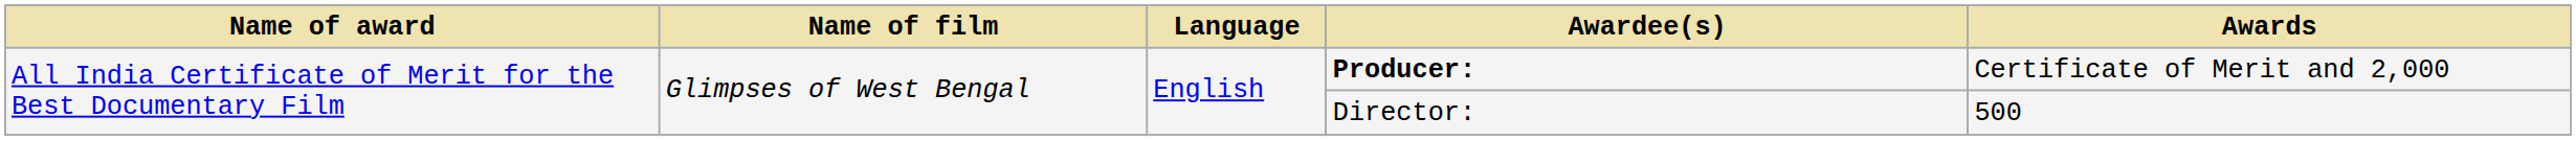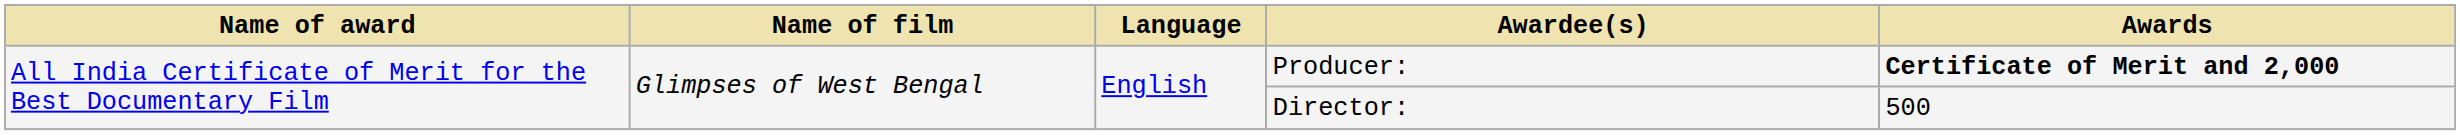row 2 | Awardee(s): bold -> normal
row 2 | Awards: normal -> bold
